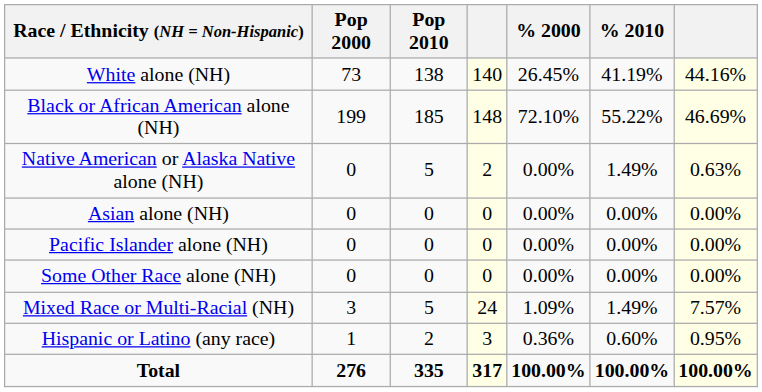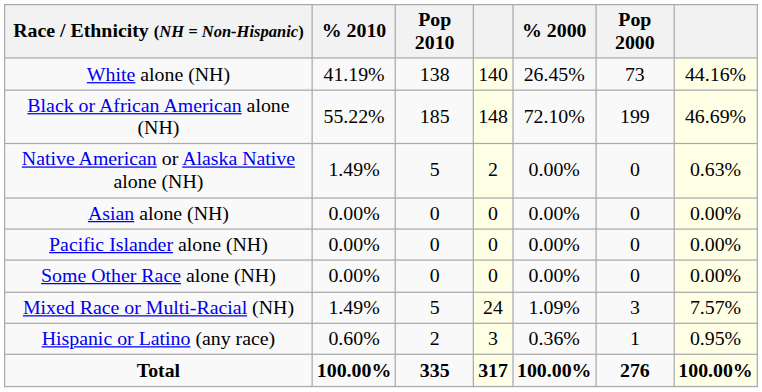columns swapped: Pop 2000 <-> % 2010
